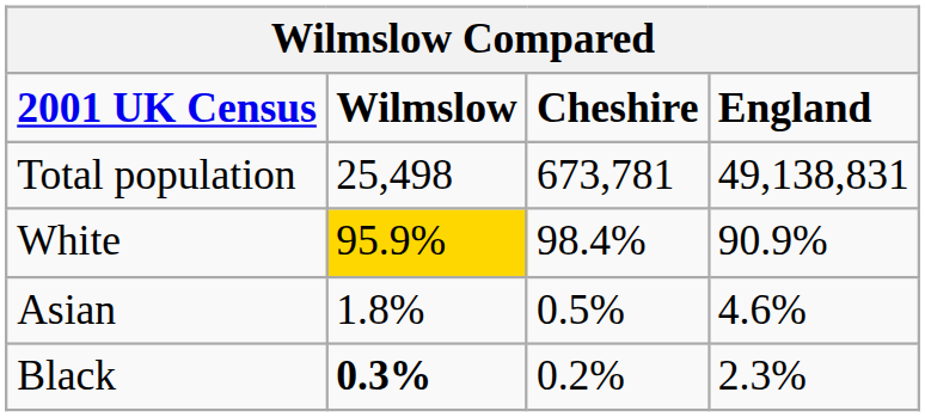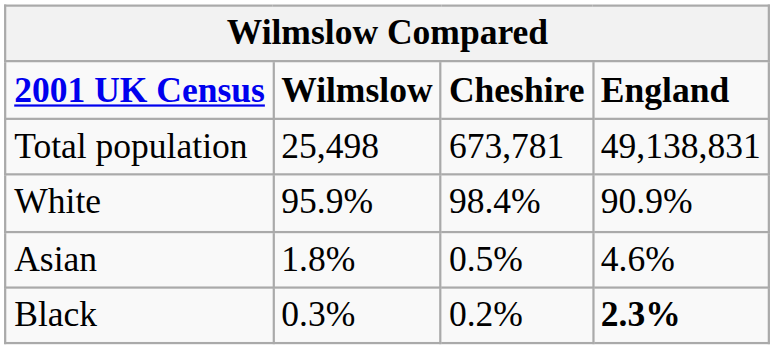White | Wilmslow: gold background -> no background
Black | Wilmslow: bold -> normal
Black | England: normal -> bold
